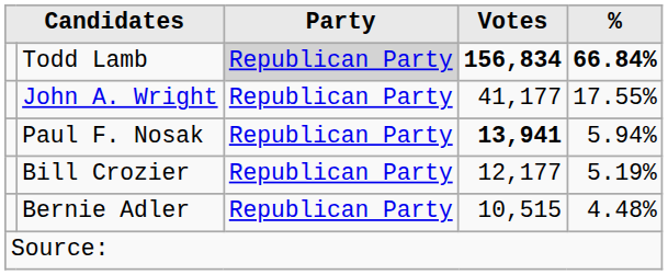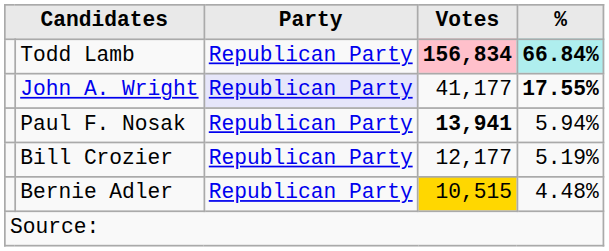Todd Lamb | Party: lightgrey background -> no background
Todd Lamb | Votes: no background -> pink background
Todd Lamb | %: no background -> paleturquoise background
John A. Wright | Party: no background -> lavender background
John A. Wright | %: normal -> bold
Bernie Adler | Votes: no background -> gold background
